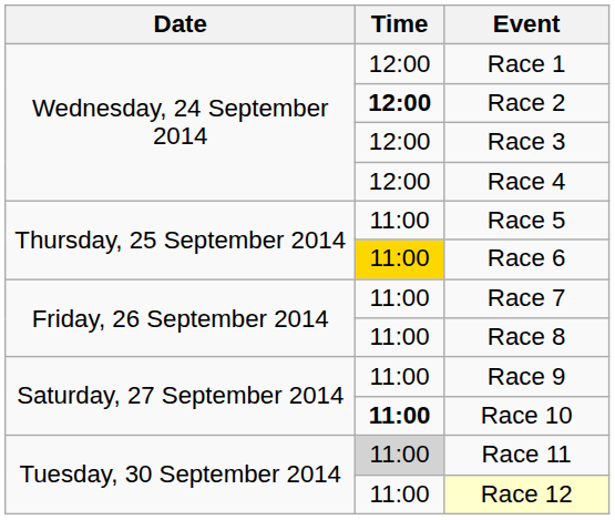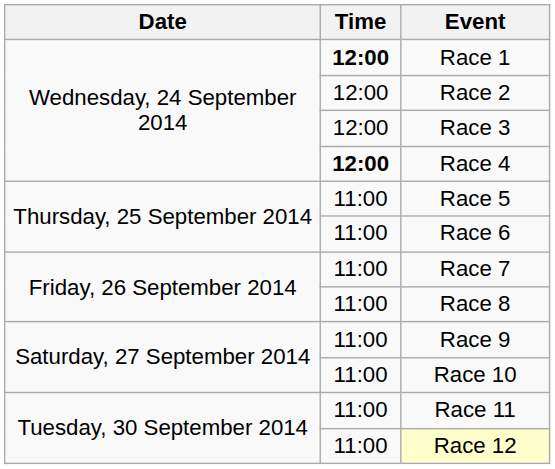Race 1 | Time: normal -> bold
Race 2 | Time: bold -> normal
Race 4 | Time: normal -> bold
Race 6 | Time: gold background -> no background
Race 10 | Time: bold -> normal
Race 11 | Time: lightgrey background -> no background
